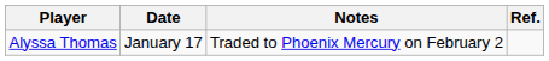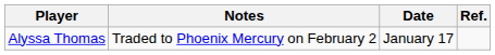columns swapped: Date <-> Notes
